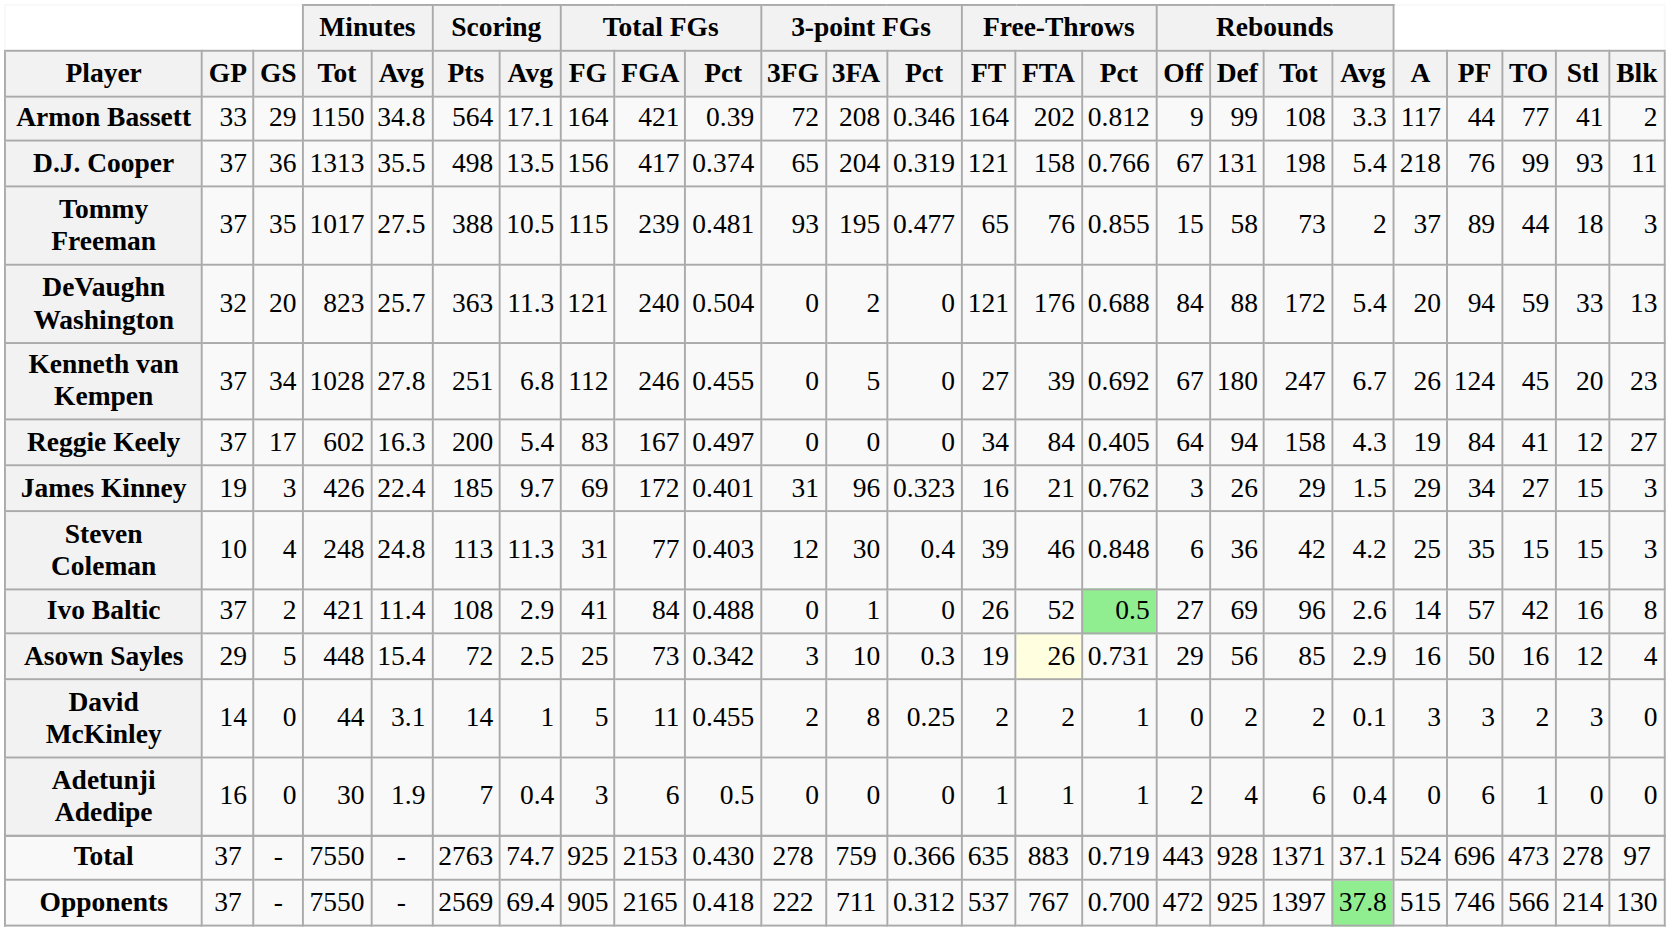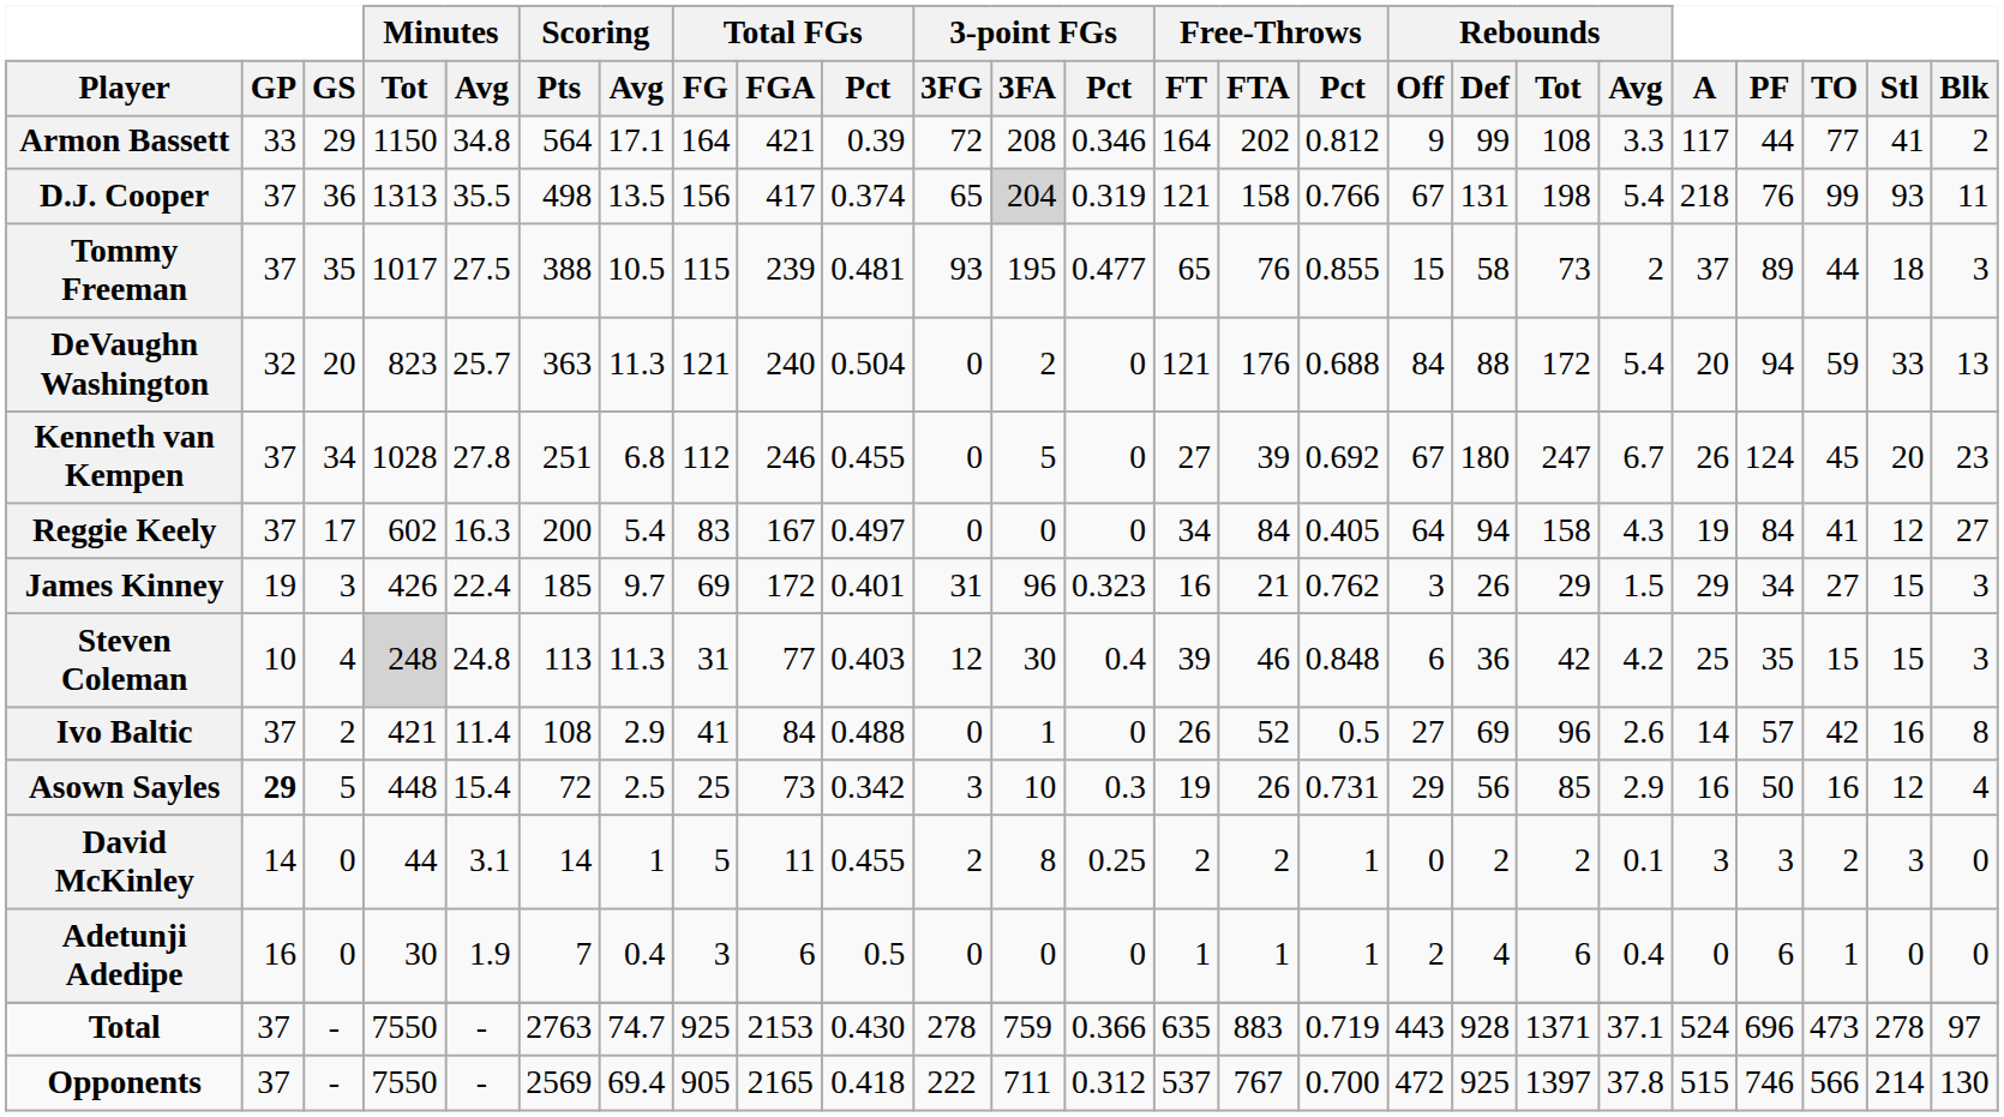D.J. Cooper | 3-point FGs / 3FA: no background -> lightgrey background
Steven Coleman | Minutes / Tot: no background -> lightgrey background
Ivo Baltic | Free-Throws / Pct: lightgreen background -> no background
Asown Sayles | GP: normal -> bold
Asown Sayles | Free-Throws / FTA: lightyellow background -> no background
Opponents | Rebounds / Avg: lightgreen background -> no background
